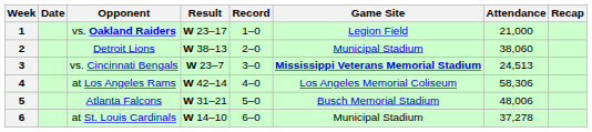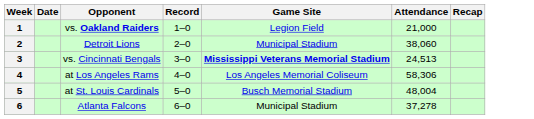- column: Result | W 23–17 | W 38–13 | W 23–7 | W 42–14 | W 31–21 | W 14–10
5 | Opponent: Atlanta Falcons -> at St. Louis Cardinals
5 | Attendance: 48,006 -> 48,004
6 | Opponent: at St. Louis Cardinals -> Atlanta Falcons
